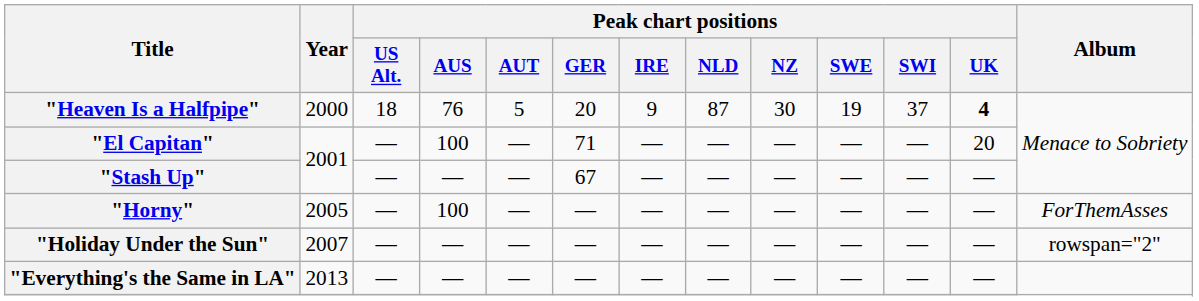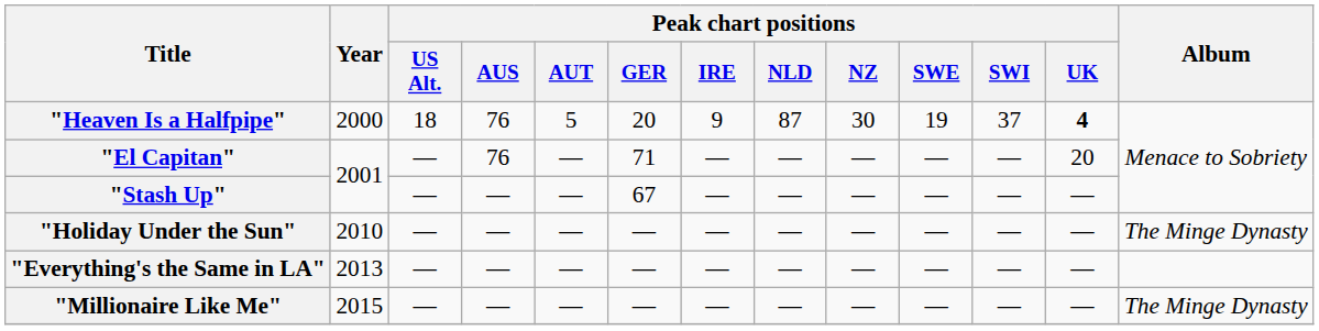"El Capitan" | Peak chart positions / AUS: 100 -> 76
- row: "Horny" | 2005 | — | 100 | — | — | — | — | — | — | — | — | ForThemAsses
"Holiday Under the Sun" | Year: 2007 -> 2010
"Holiday Under the Sun" | Album: rowspan="2" -> The Minge Dynasty
+ row: "Millionaire Like Me" | 2015 | — | — | — | — | — | — | — | — | — | — | The Minge Dynasty
